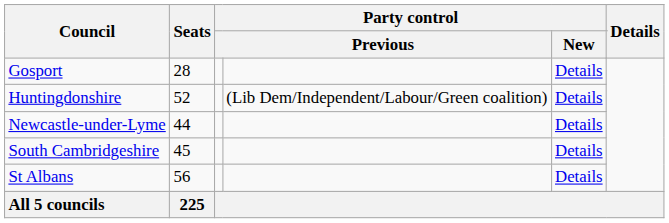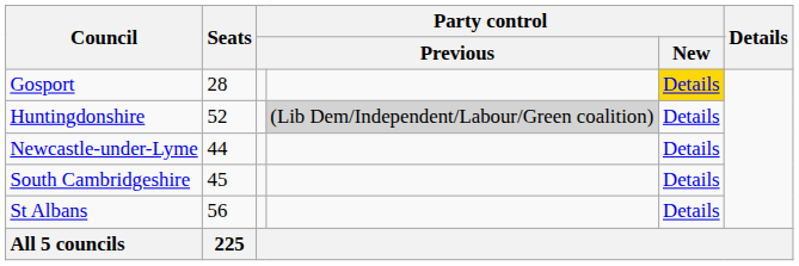Gosport | column 5: no background -> gold background
Huntingdonshire | column 4: no background -> lightgrey background
